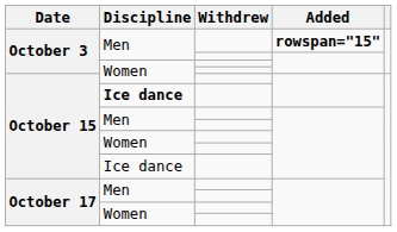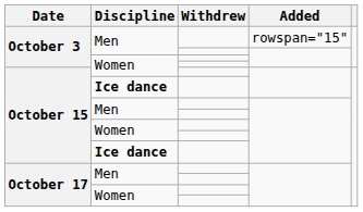row 2 | Added: bold -> normal
row 12 | Discipline: normal -> bold
